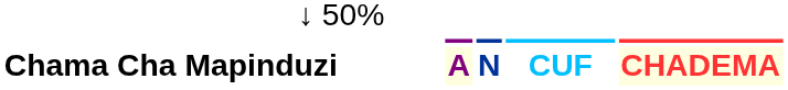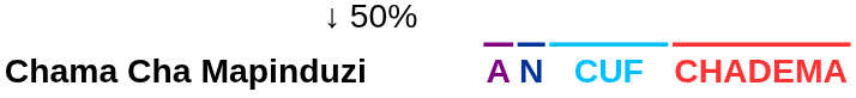Chama Cha Mapinduzi | column 2: lightyellow background -> no background
Chama Cha Mapinduzi | column 5: lightyellow background -> no background
